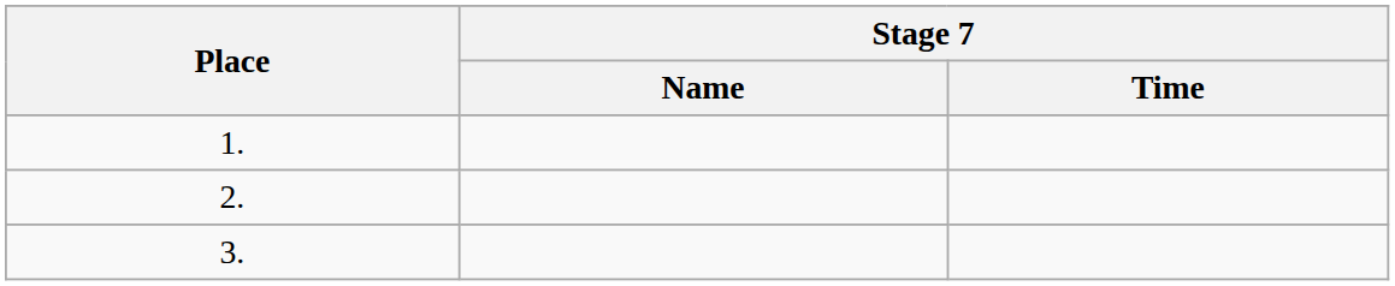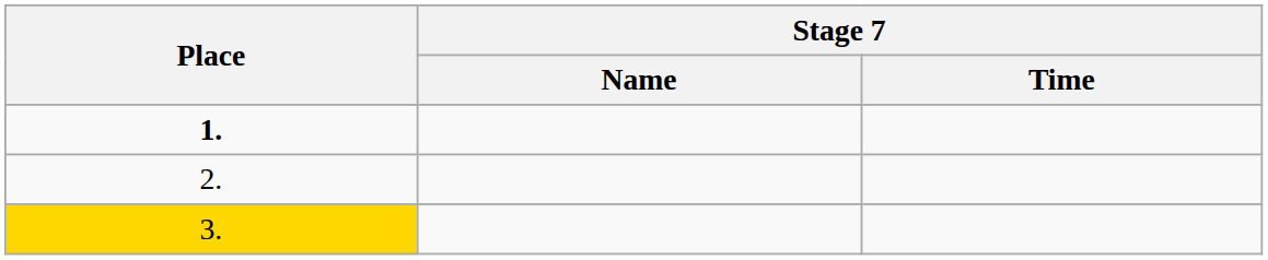1. | Place: normal -> bold
3. | Place: no background -> gold background
